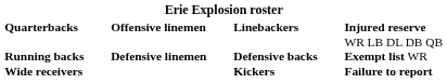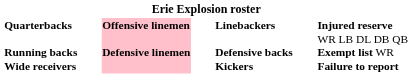Quarterbacks Running backs Wide receivers | column 2: no background -> pink background
